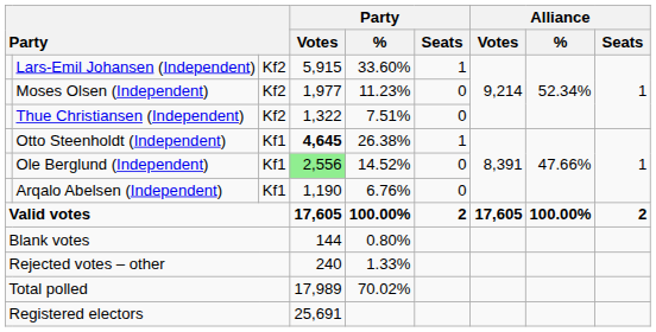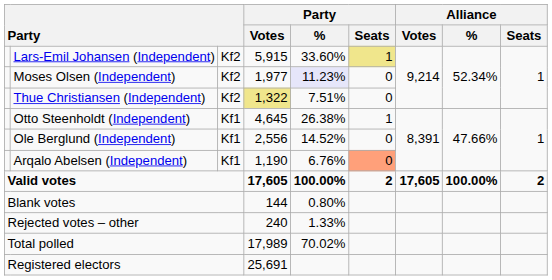Lars-Emil Johansen (Independent) | Party / Seats: no background -> khaki background
Moses Olsen (Independent) | Party / %: no background -> lavender background
Thue Christiansen (Independent) | Party / Votes: no background -> khaki background
Otto Steenholdt (Independent) | Party / Votes: bold -> normal
Ole Berglund (Independent) | Party / Votes: lightgreen background -> no background
Arqalo Abelsen (Independent) | Party / Seats: no background -> lightsalmon background
